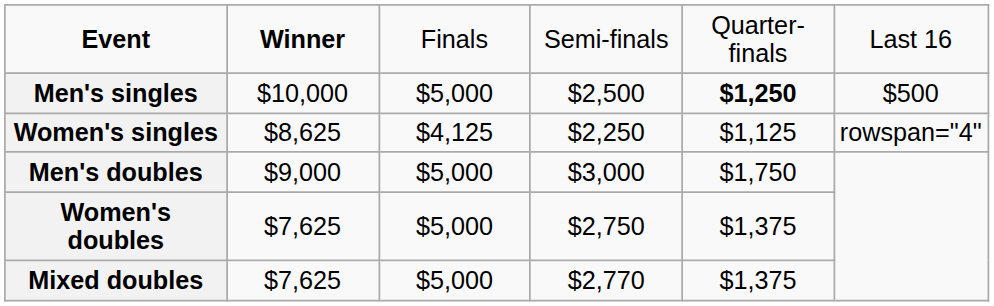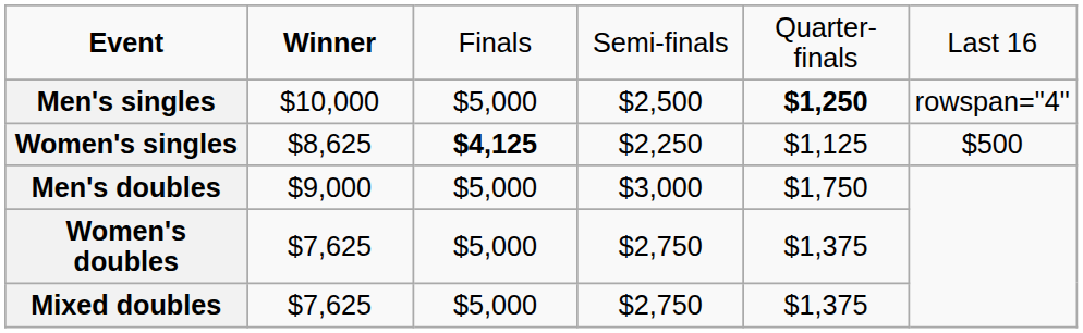Men's singles | column 6: $500 -> rowspan="4"
Women's singles | column 3: normal -> bold
Women's singles | column 6: rowspan="4" -> $500
Mixed doubles | column 4: $2,770 -> $2,750
